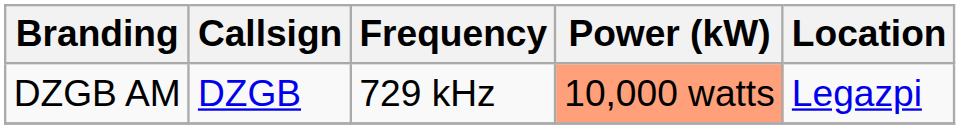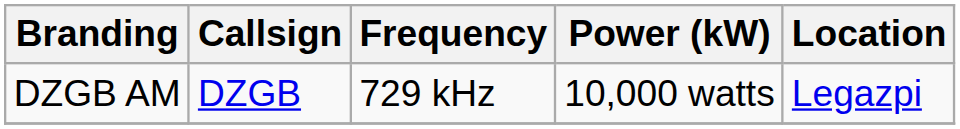DZGB AM | Power (kW): lightsalmon background -> no background
